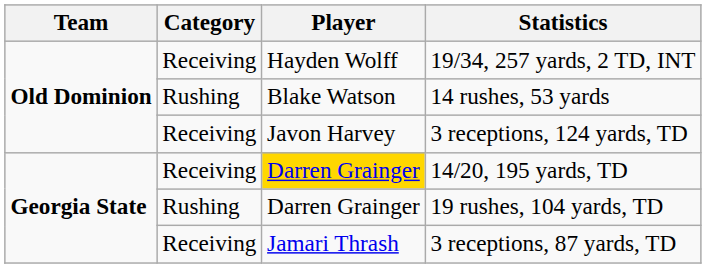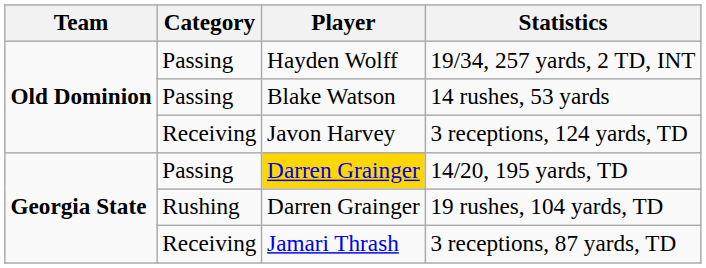19/34, 257 yards, 2 TD, INT | Category: Receiving -> Passing
14 rushes, 53 yards | Category: Rushing -> Passing
14/20, 195 yards, TD | Category: Receiving -> Passing
